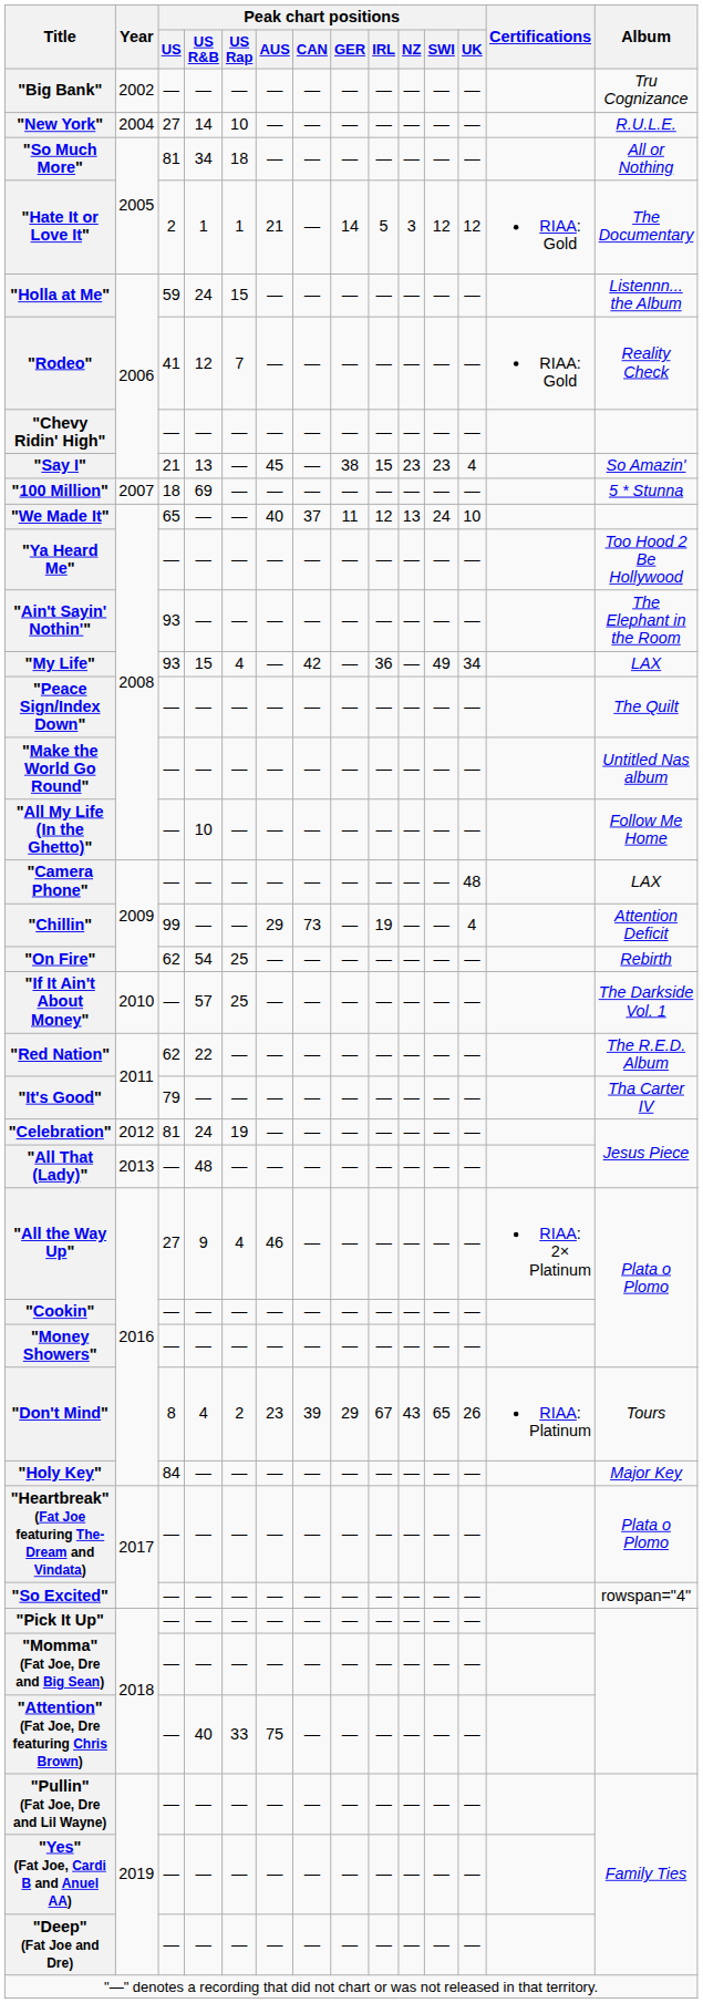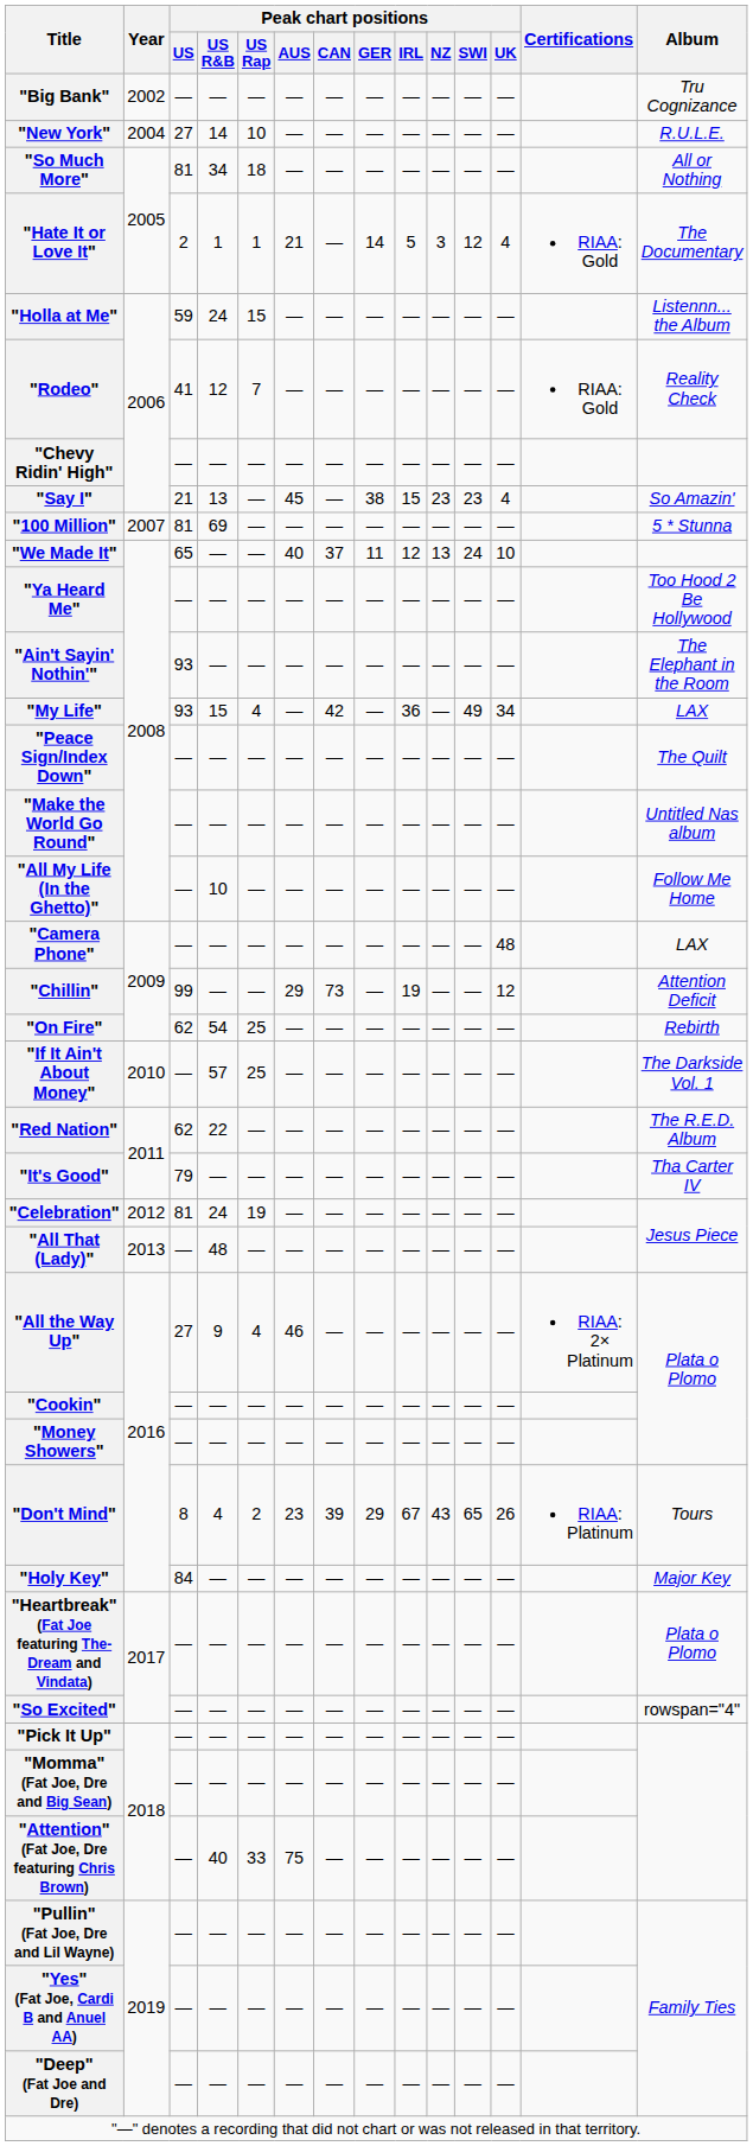"Hate It or Love It" | Peak chart positions / UK: 12 -> 4
"100 Million" | Peak chart positions / US: 18 -> 81
"Chillin" | Peak chart positions / UK: 4 -> 12
